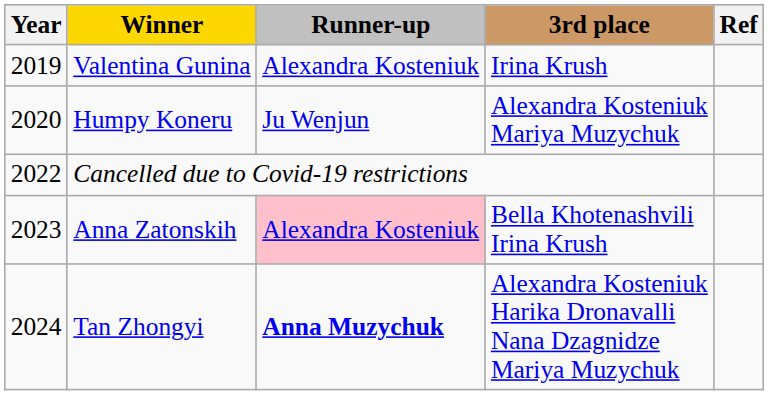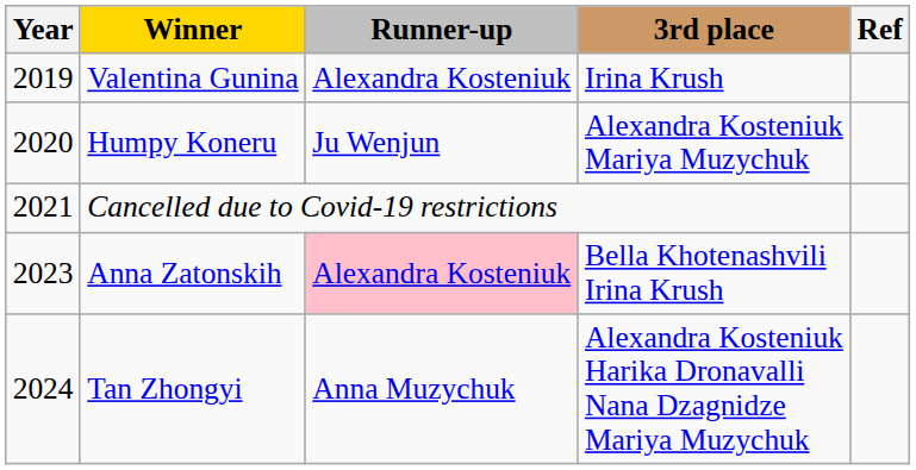Cancelled due to Covid-19 restrictions | Year: 2022 -> 2021
Tan Zhongyi | Runner-up: bold -> normal
